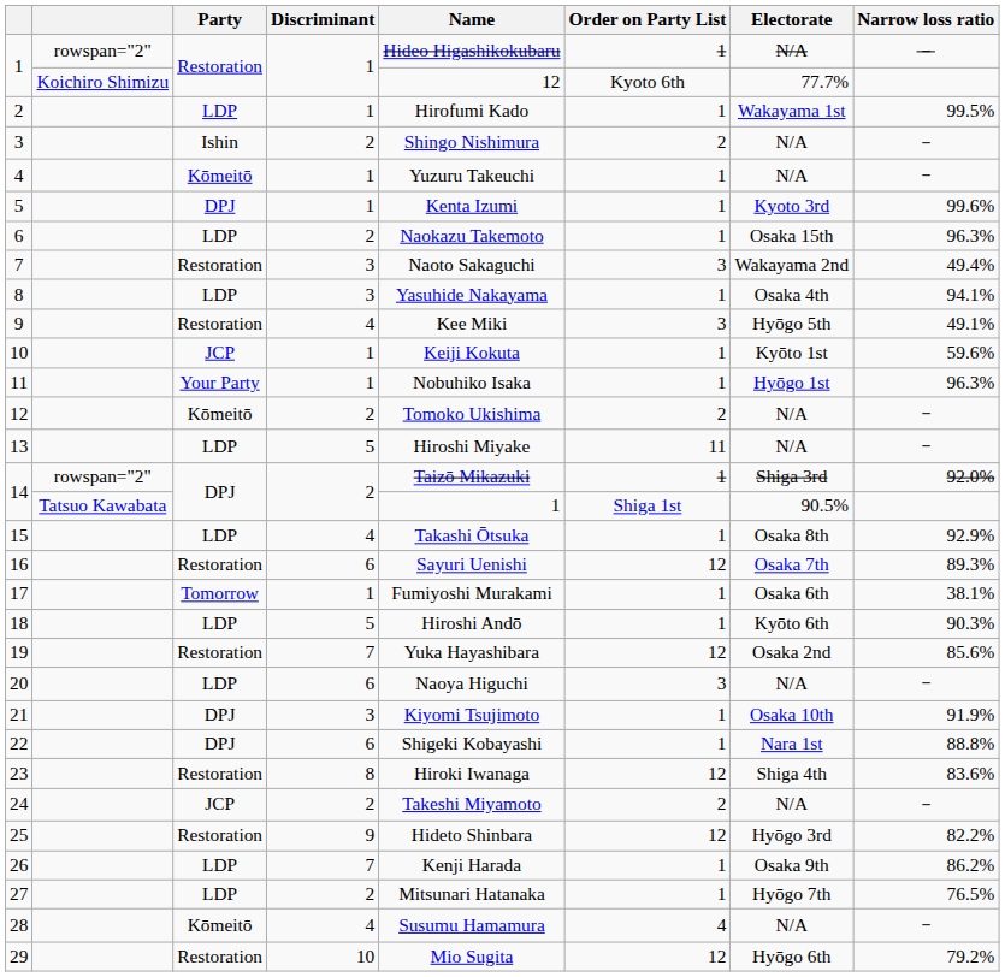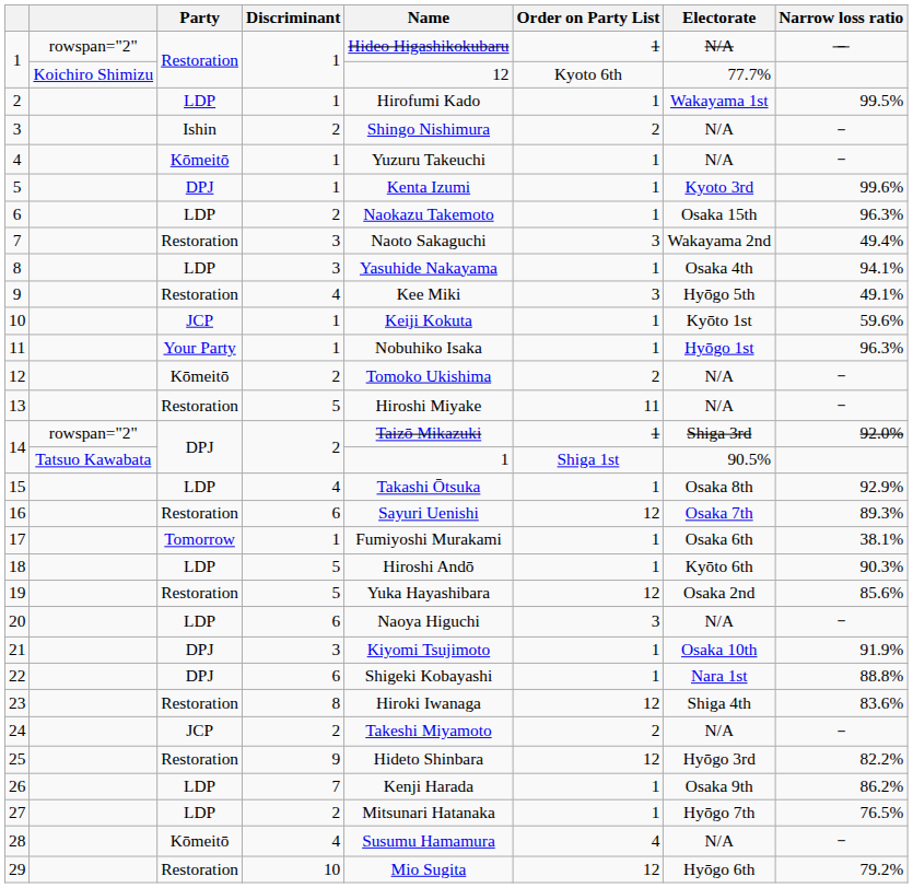13 | Party: LDP -> Restoration
19 | Discriminant: 7 -> 5
